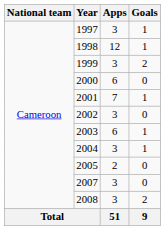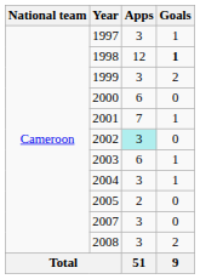1998 | Goals: normal -> bold
2002 | Apps: no background -> paleturquoise background
